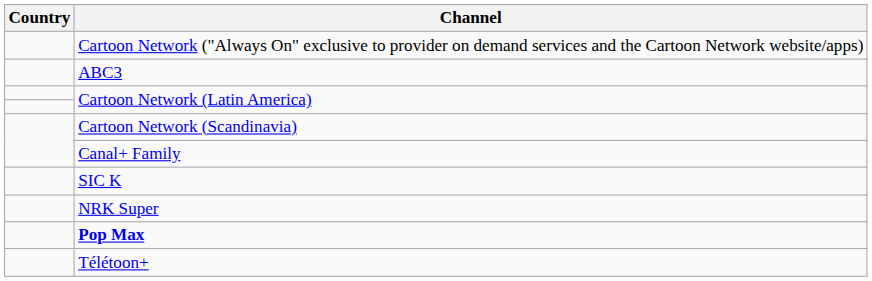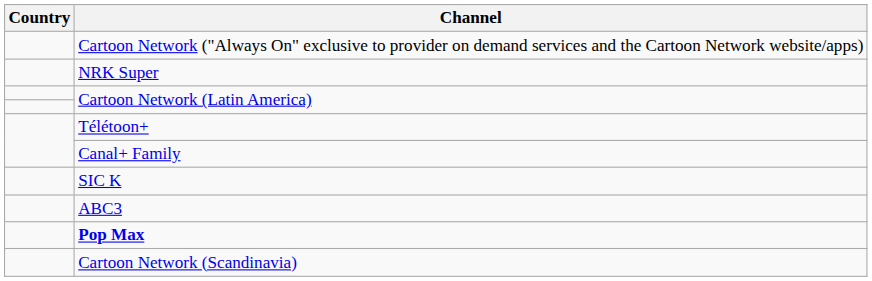row 3 | Channel: ABC3 -> NRK Super
row 6 | Channel: Cartoon Network (Scandinavia) -> Télétoon+
row 9 | Channel: NRK Super -> ABC3
row 11 | Channel: Télétoon+ -> Cartoon Network (Scandinavia)
